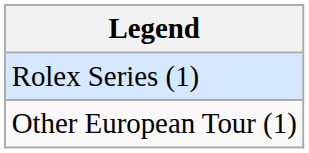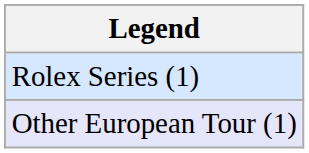row 3 | column 1: no background -> lavender background
